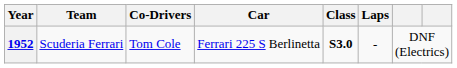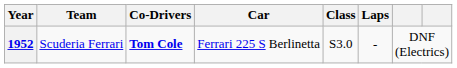1952 | Co-Drivers: normal -> bold
1952 | Class: bold -> normal
